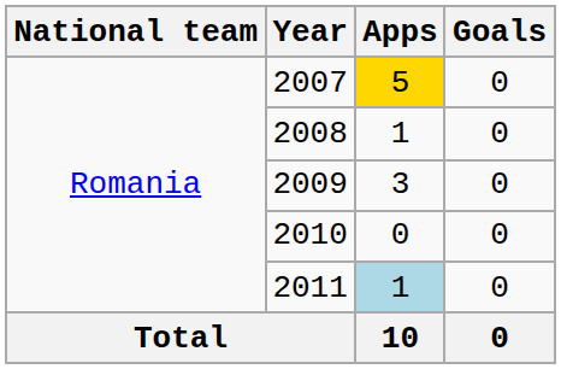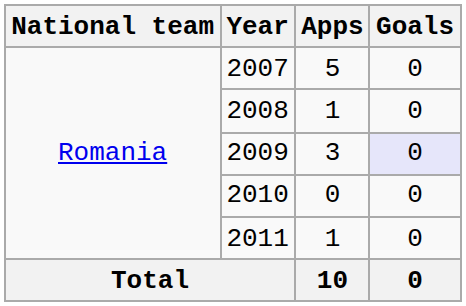2007 | Apps: gold background -> no background
2009 | Goals: no background -> lavender background
2011 | Apps: lightblue background -> no background
